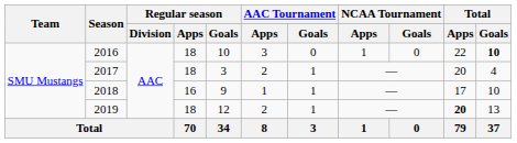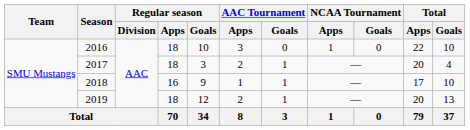2016 | Total / Goals: bold -> normal
2019 | Total / Apps: bold -> normal
